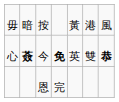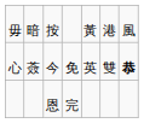心 | column 2: bold -> normal
心 | column 4: bold -> normal
